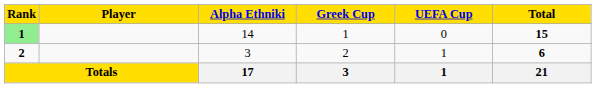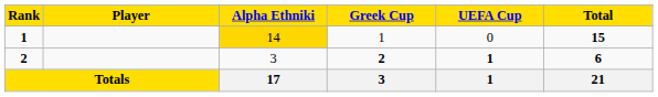row 2 | Rank: lightgreen background -> no background
row 2 | Alpha Ethniki: no background -> gold background
row 3 | Greek Cup: normal -> bold
row 3 | UEFA Cup: normal -> bold
